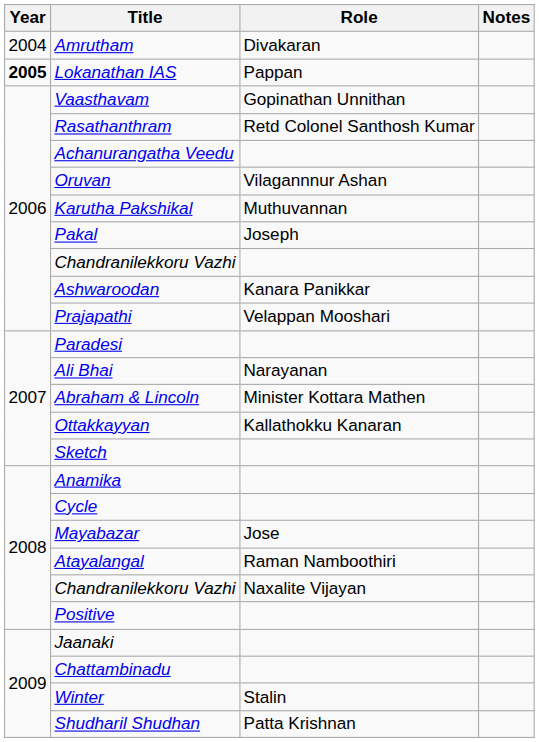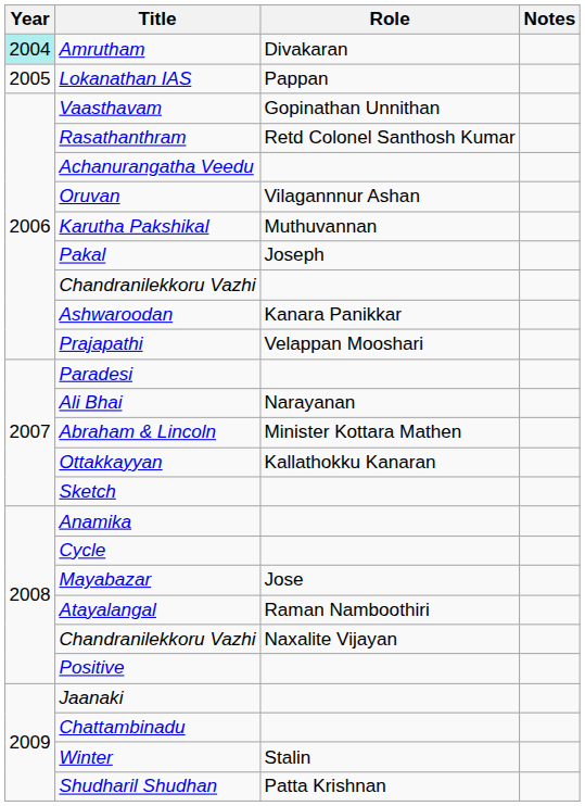Amrutham | Year: no background -> paleturquoise background
Lokanathan IAS | Year: bold -> normal
